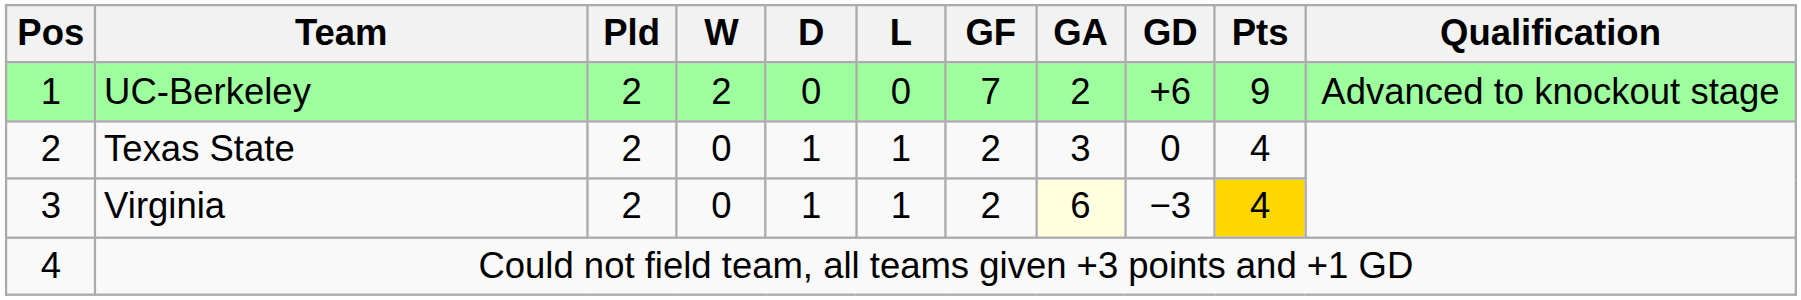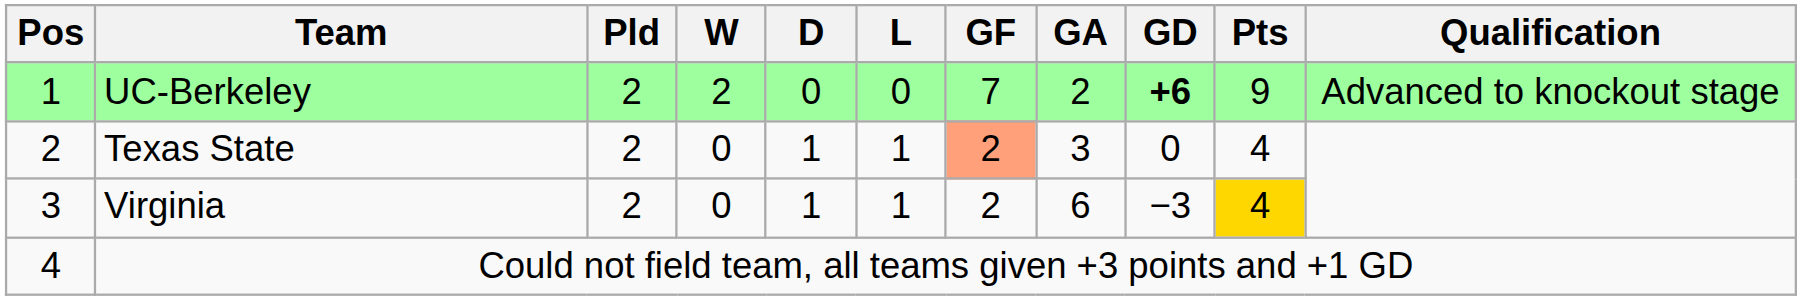UC-Berkeley | GD: normal -> bold
Texas State | GF: no background -> lightsalmon background
Virginia | GA: lightyellow background -> no background
